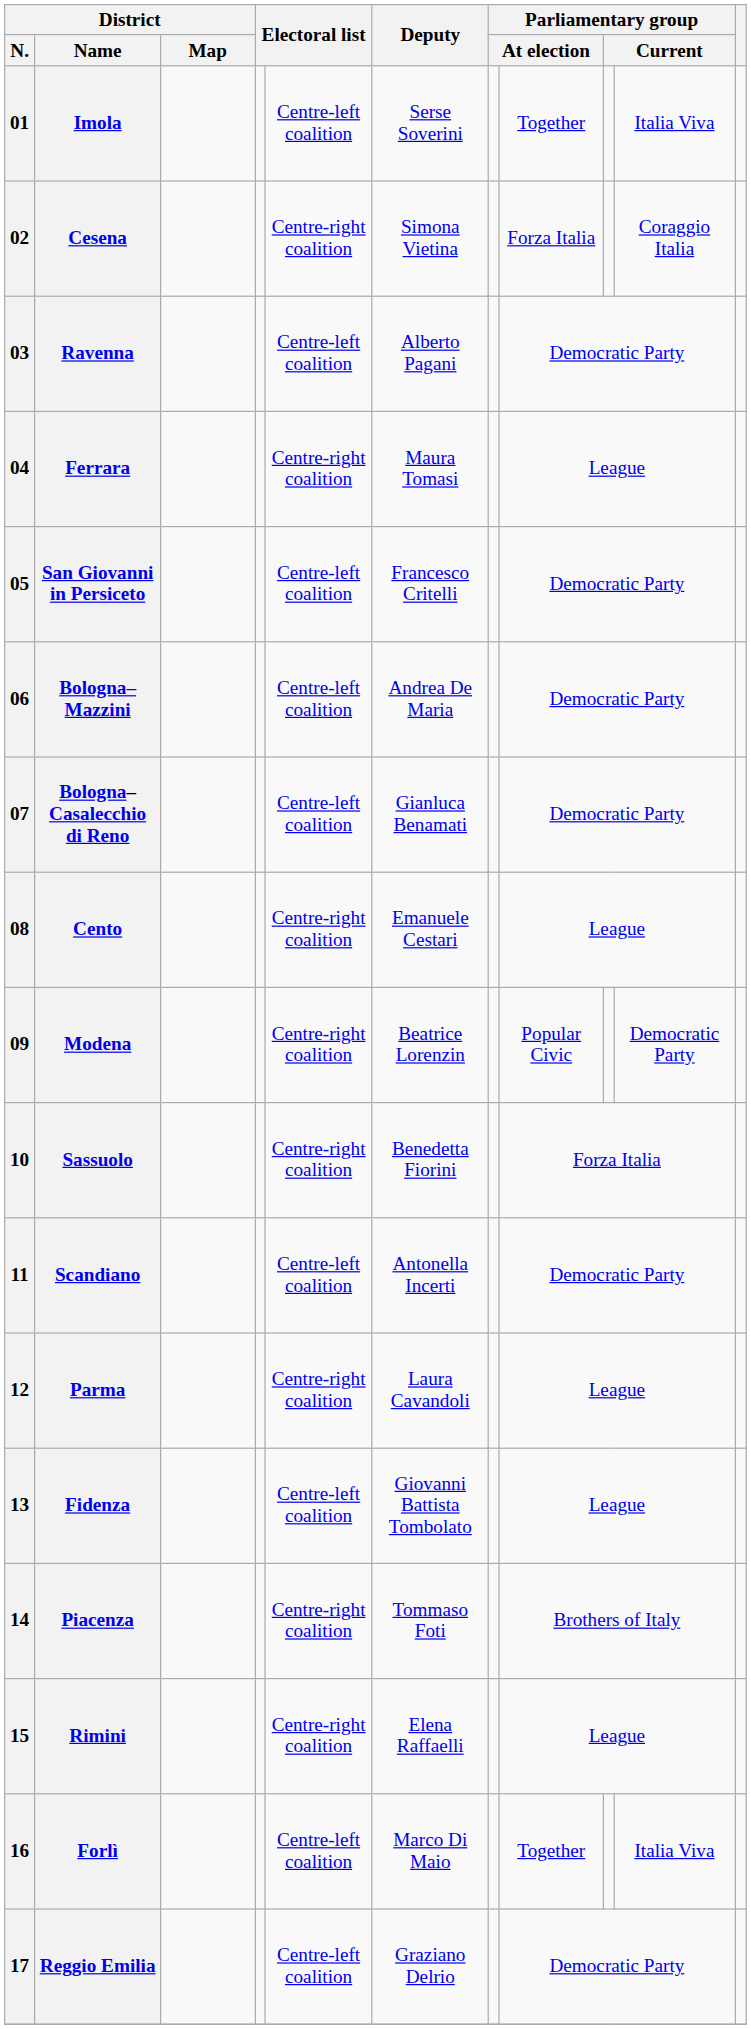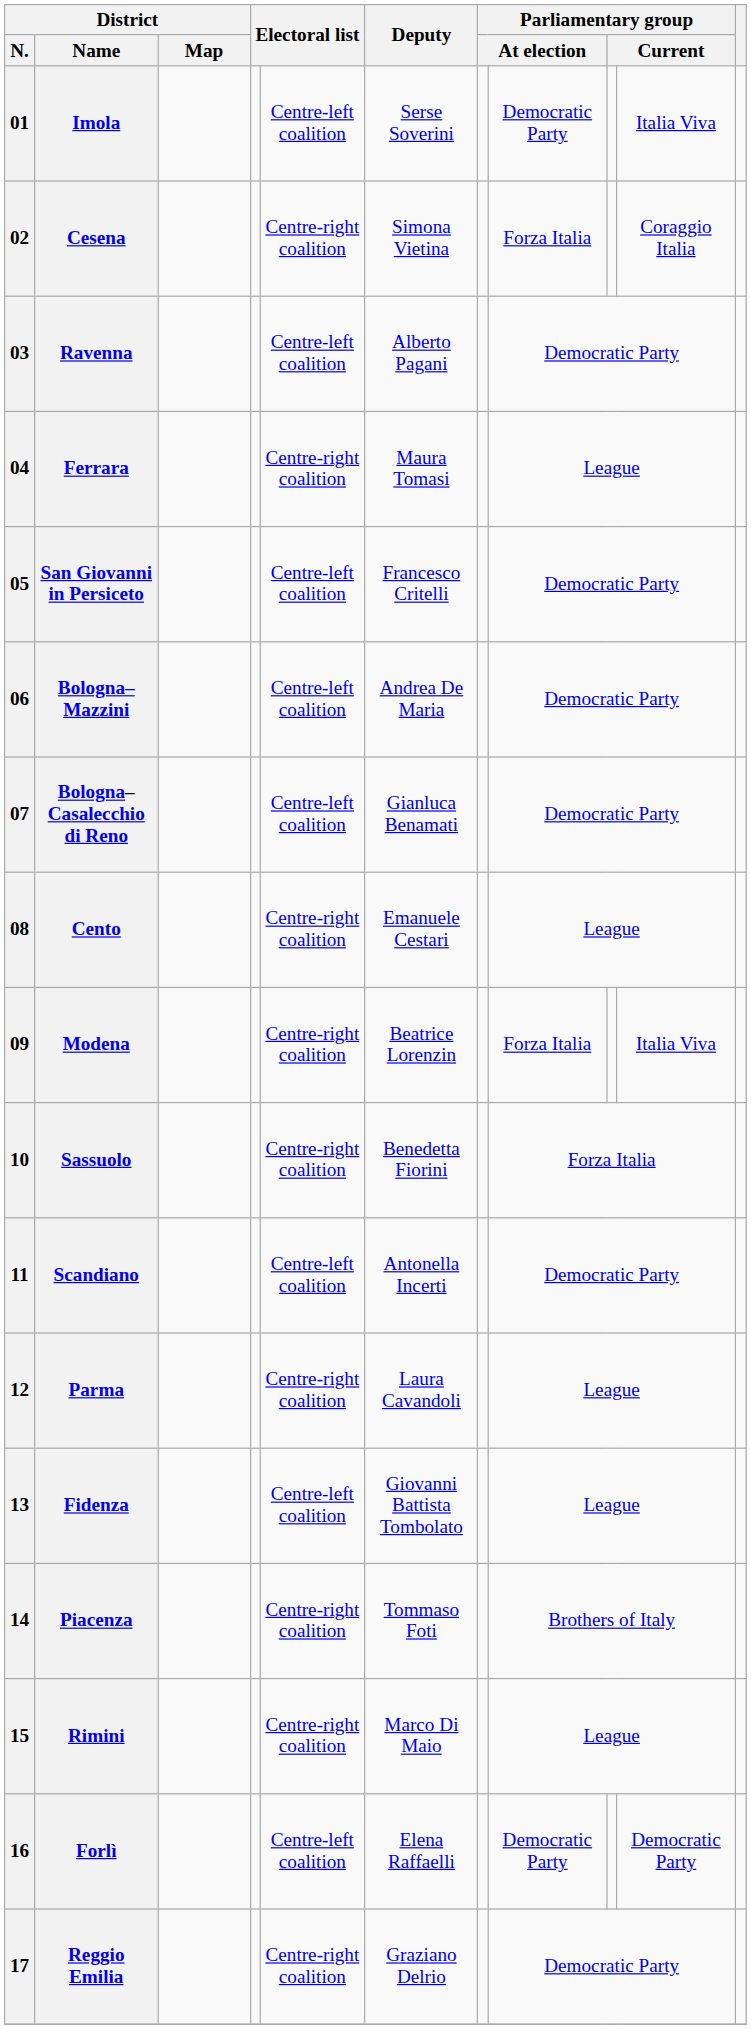Imola | column 8: Together -> Democratic Party
Modena | column 8: Popular Civic -> Forza Italia
Modena | column 10: Democratic Party -> Italia Viva
Rimini | Deputy: Elena Raffaelli -> Marco Di Maio
Forlì | Deputy: Marco Di Maio -> Elena Raffaelli
Forlì | column 8: Together -> Democratic Party
Forlì | column 10: Italia Viva -> Democratic Party
Reggio Emilia | column 5: Centre-left coalition -> Centre-right coalition
